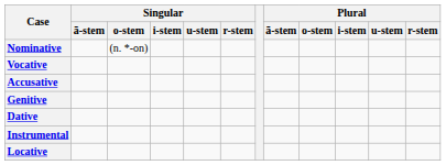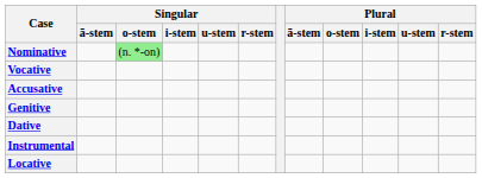Nominative | Singular / o-stem: no background -> lightgreen background
